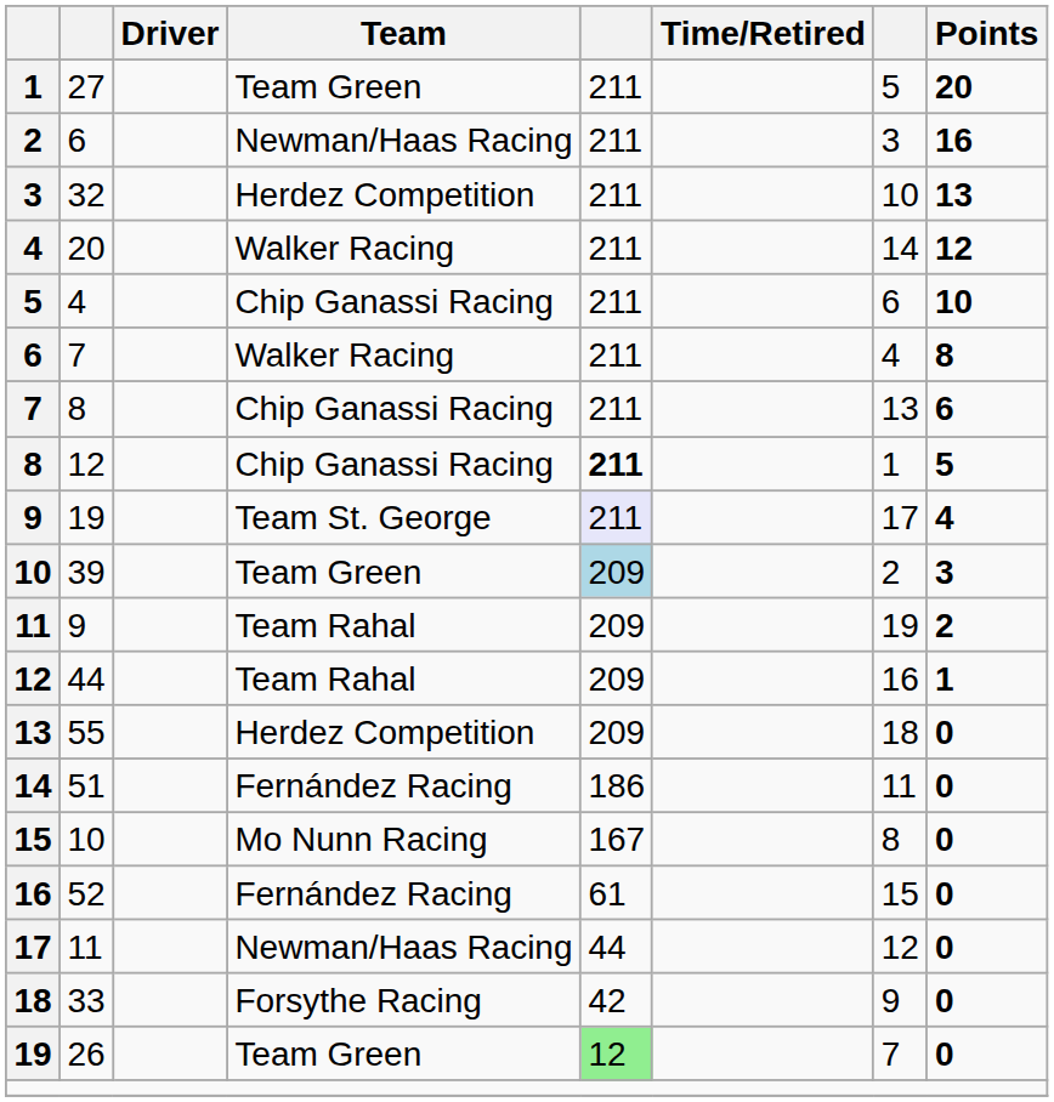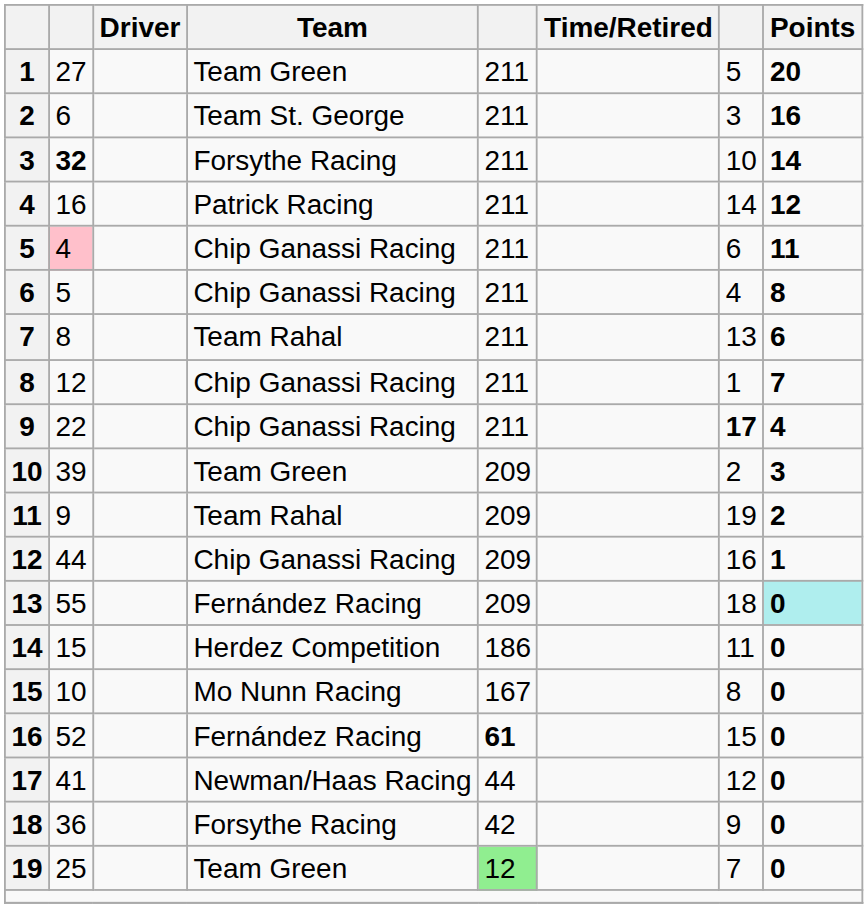row 3 | Team: Newman/Haas Racing -> Team St. George
row 4 | column 2: normal -> bold
row 4 | Team: Herdez Competition -> Forsythe Racing
row 4 | Points: 13 -> 14
row 5 | column 2: 20 -> 16
row 5 | Team: Walker Racing -> Patrick Racing
row 6 | column 2: no background -> pink background
row 6 | Points: 10 -> 11
row 7 | column 2: 7 -> 5
row 7 | Team: Walker Racing -> Chip Ganassi Racing
row 8 | Team: Chip Ganassi Racing -> Team Rahal
row 9 | column 5: bold -> normal
row 9 | Points: 5 -> 7
row 10 | column 2: 19 -> 22
row 10 | Team: Team St. George -> Chip Ganassi Racing
row 10 | column 5: lavender background -> no background
row 10 | column 7: normal -> bold
row 11 | column 5: lightblue background -> no background
row 13 | Team: Team Rahal -> Chip Ganassi Racing
row 14 | Team: Herdez Competition -> Fernández Racing
row 14 | Points: no background -> paleturquoise background
row 15 | column 2: 51 -> 15
row 15 | Team: Fernández Racing -> Herdez Competition
row 17 | column 5: normal -> bold
row 18 | column 2: 11 -> 41
row 19 | column 2: 33 -> 36
row 20 | column 2: 26 -> 25
